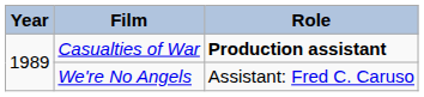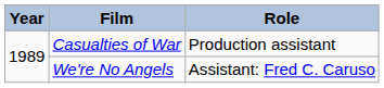Casualties of War | Role: bold -> normal
